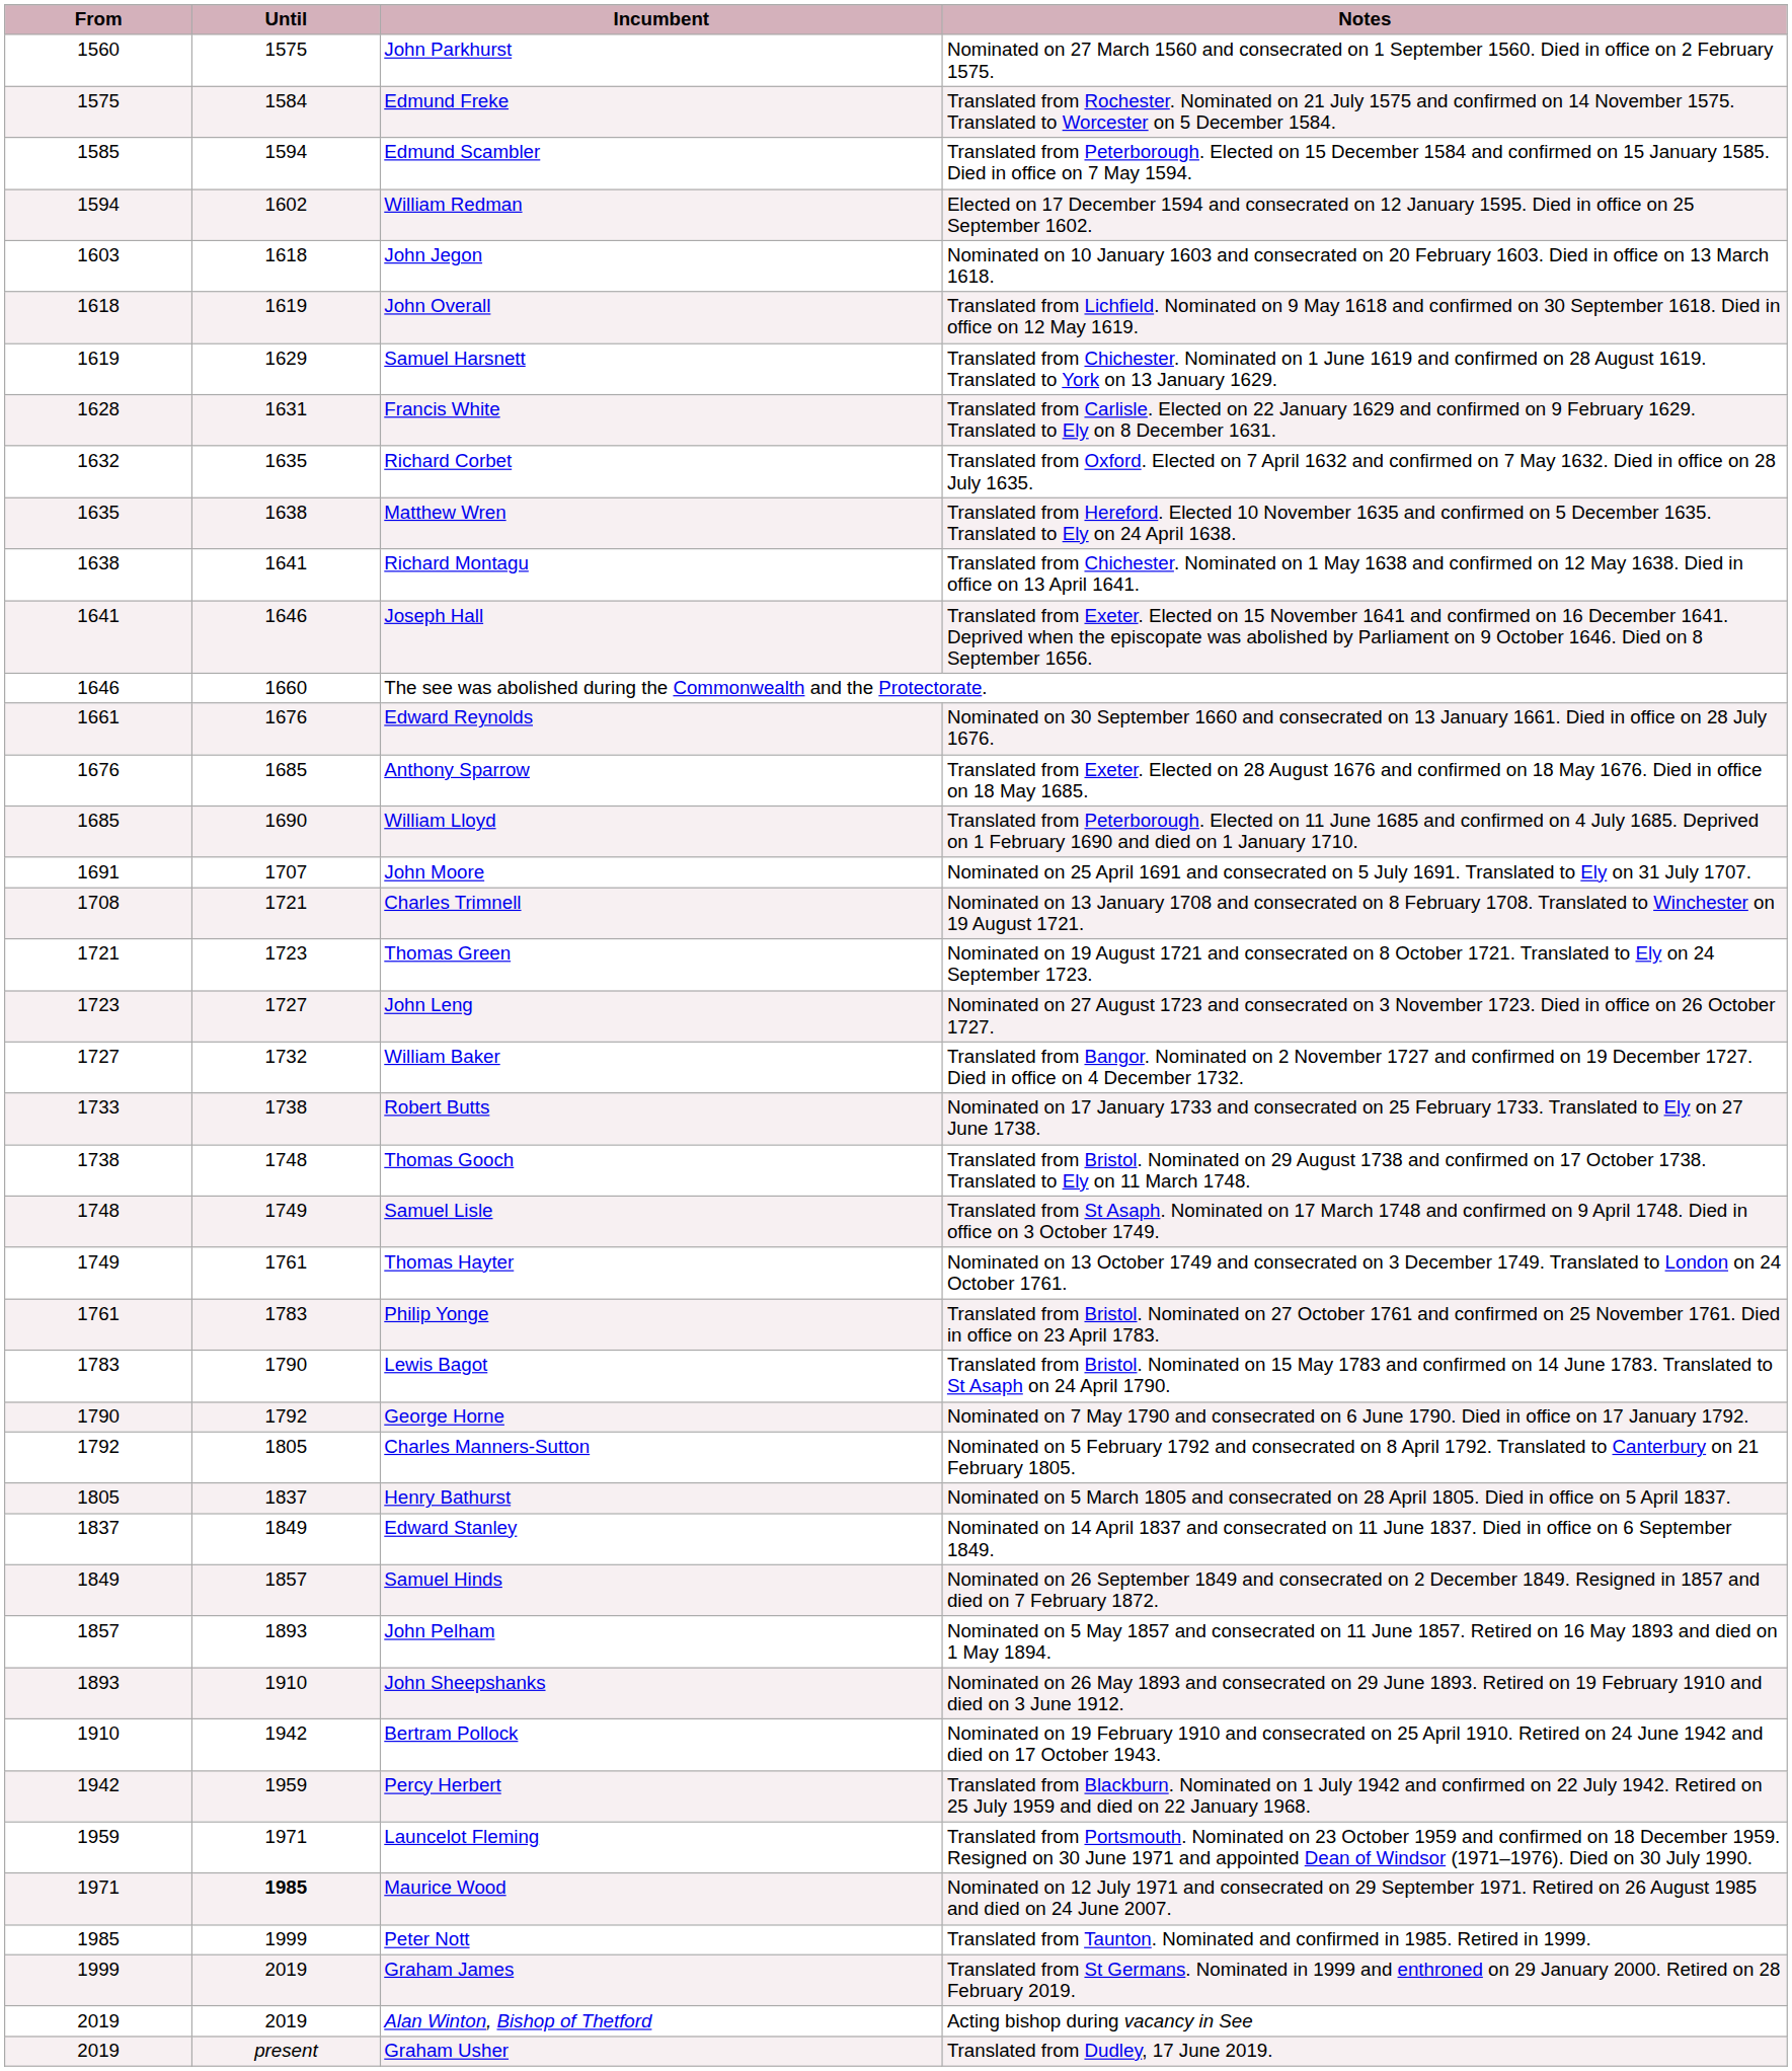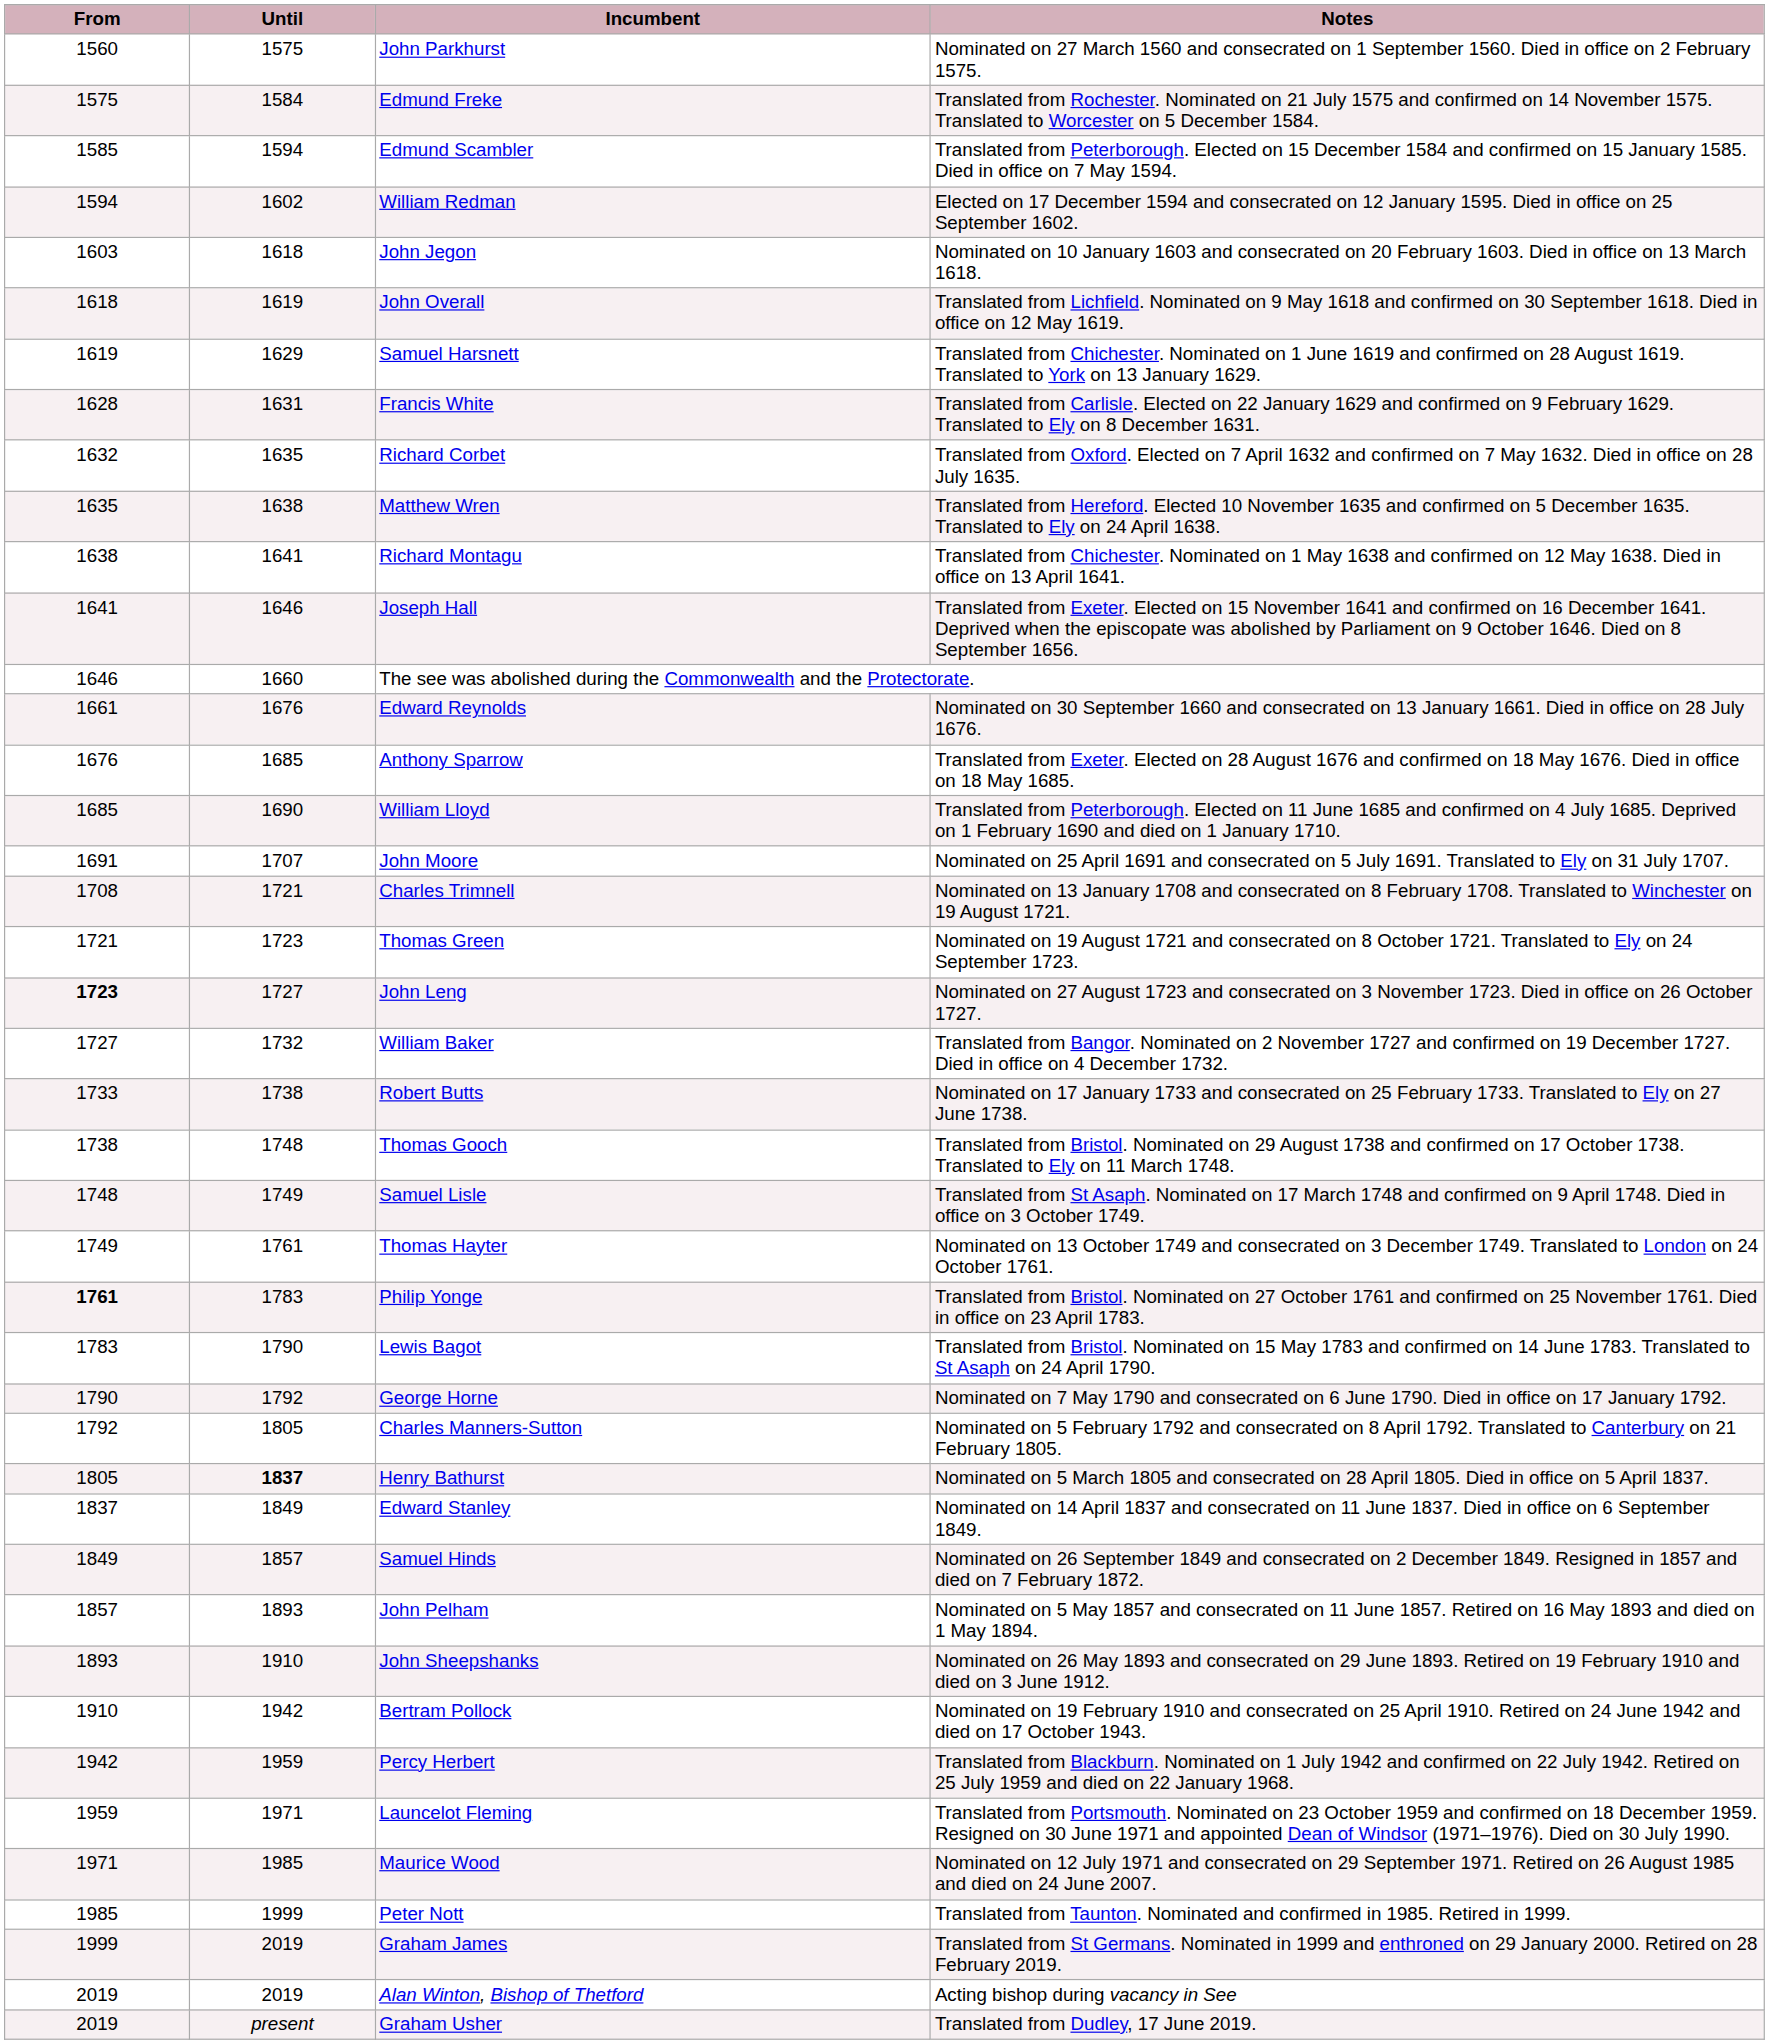John Leng | From: normal -> bold
Philip Yonge | From: normal -> bold
Henry Bathurst | Until: normal -> bold
Maurice Wood | Until: bold -> normal
